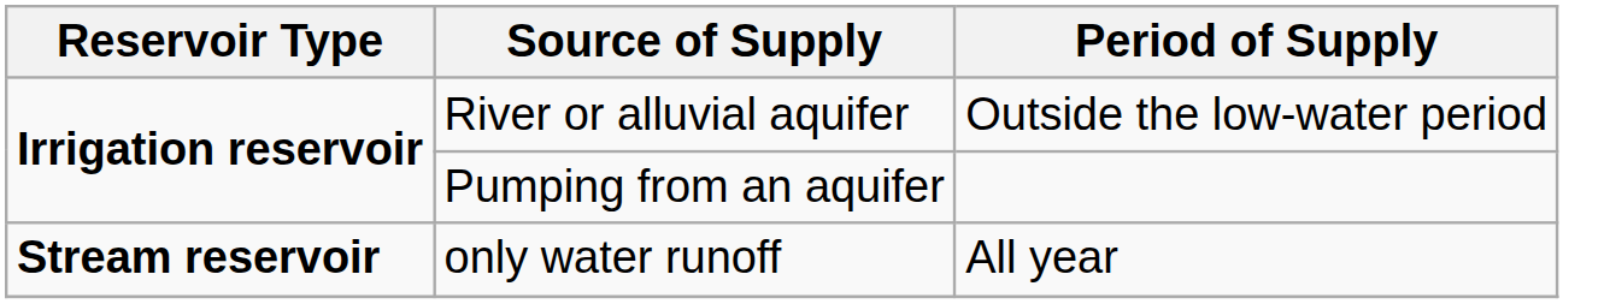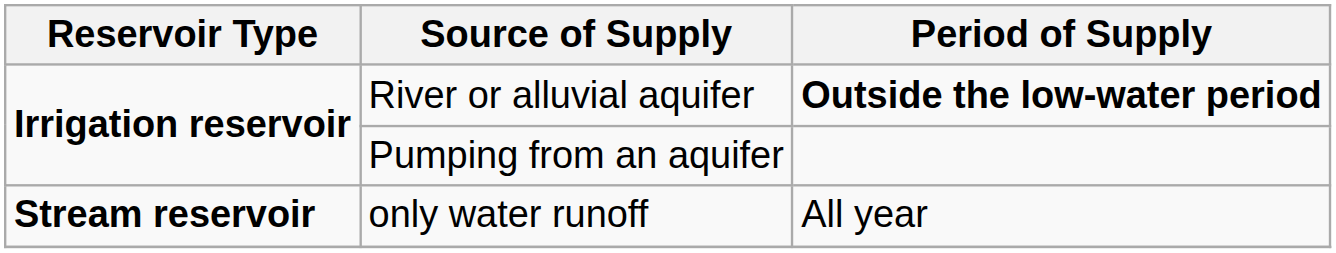River or alluvial aquifer | Period of Supply: normal -> bold
